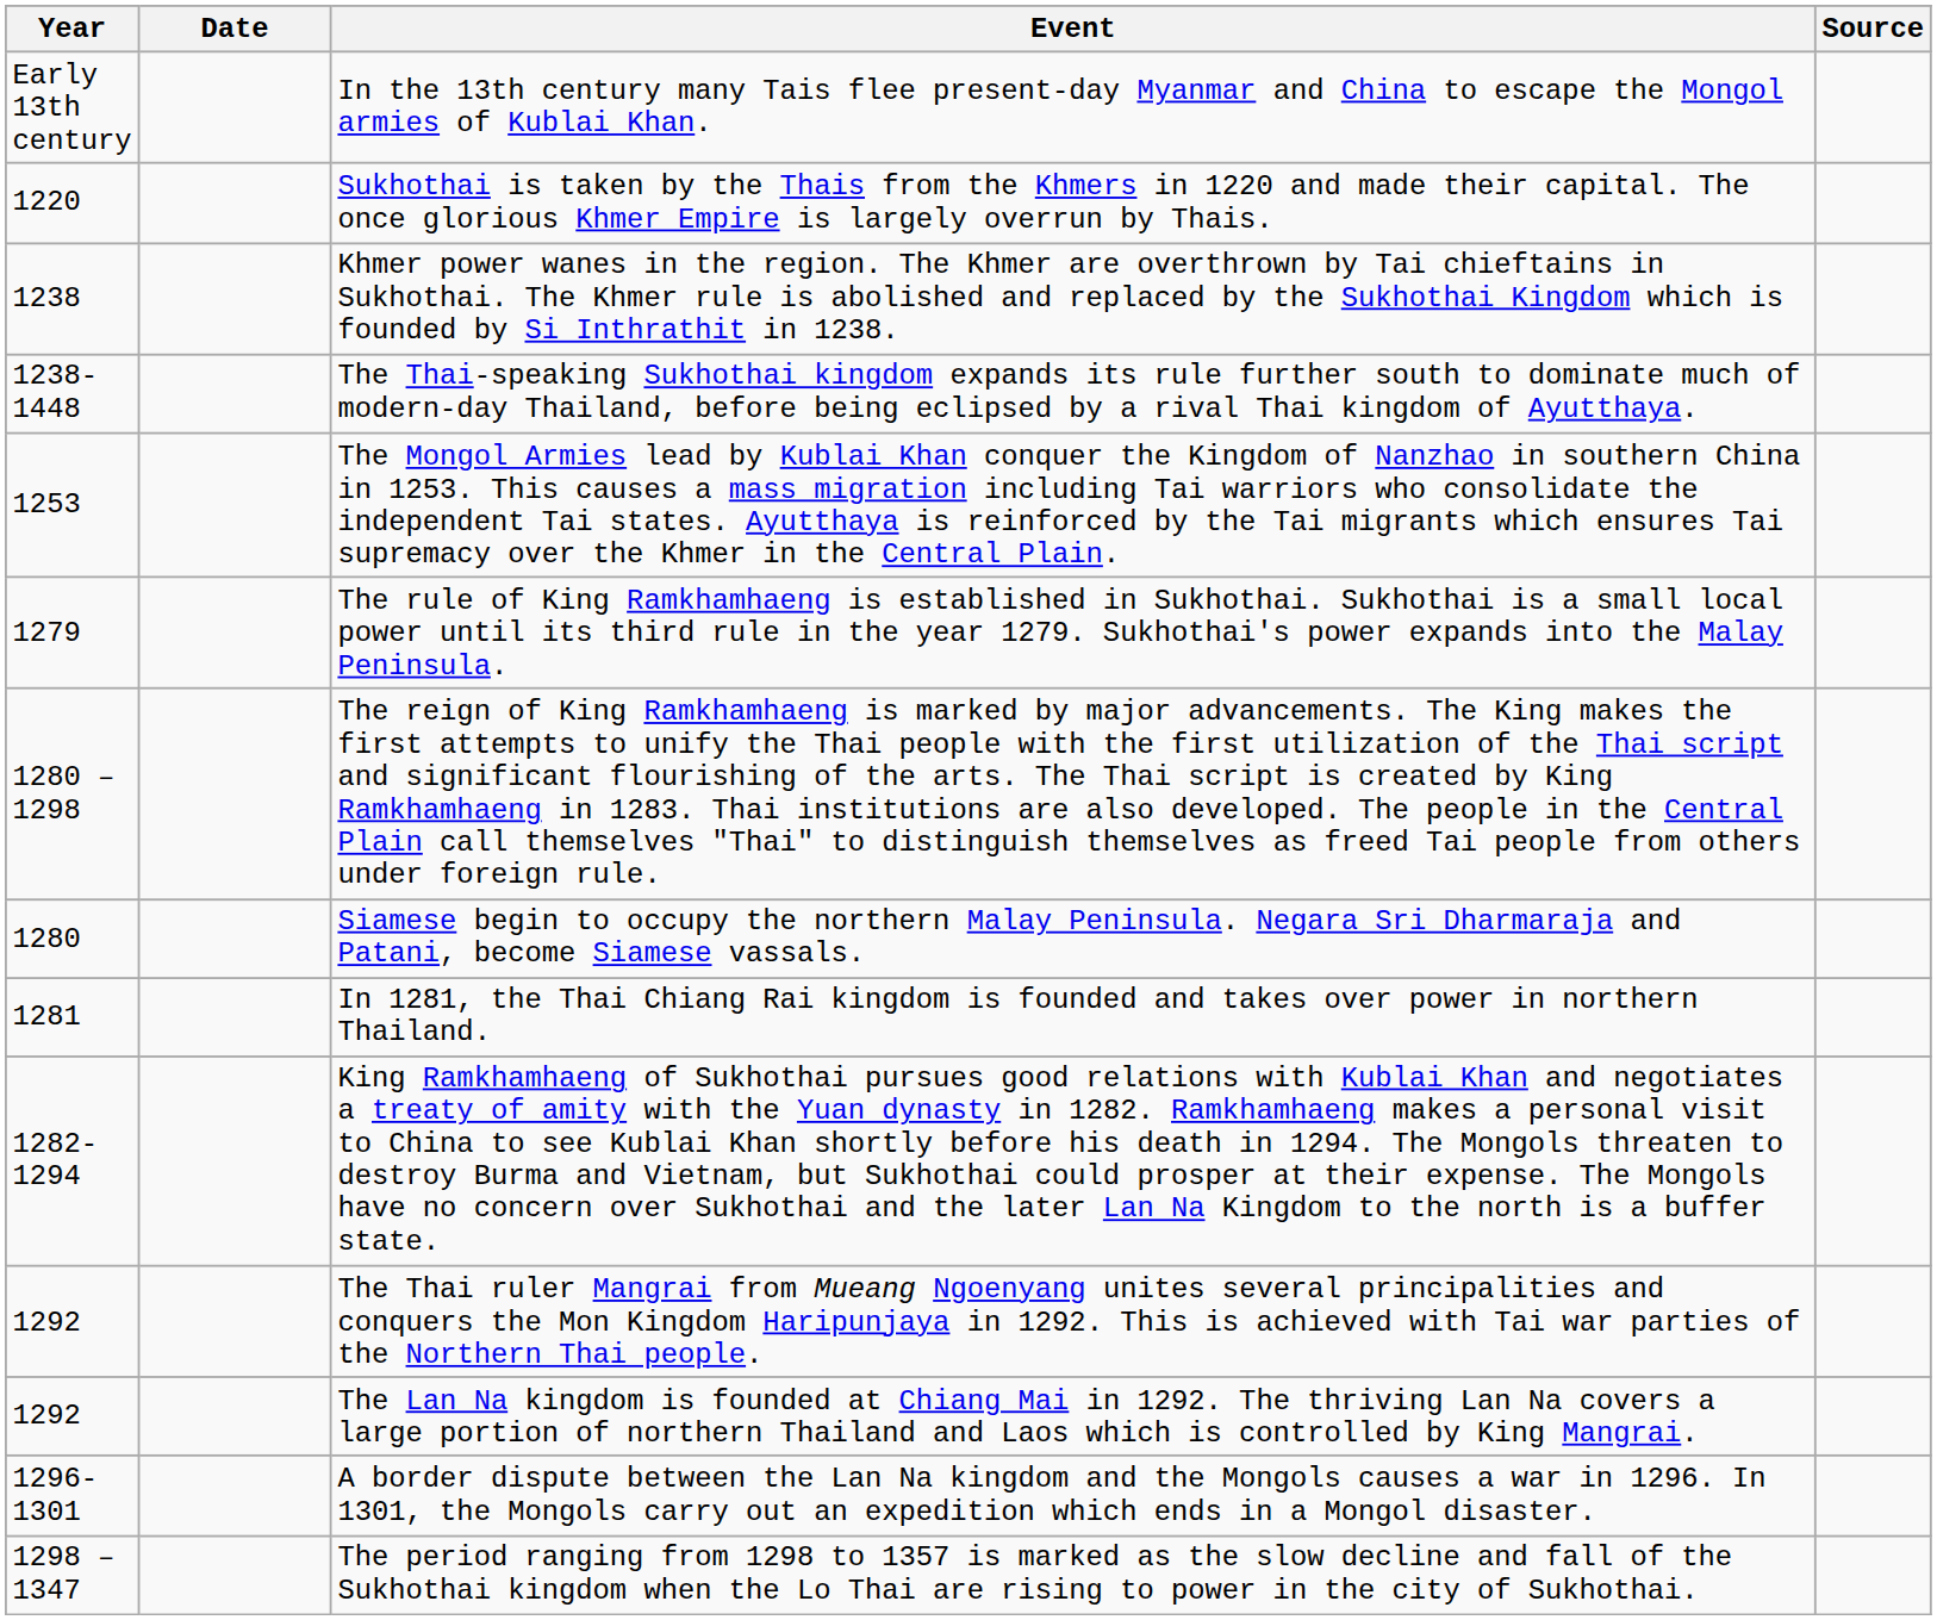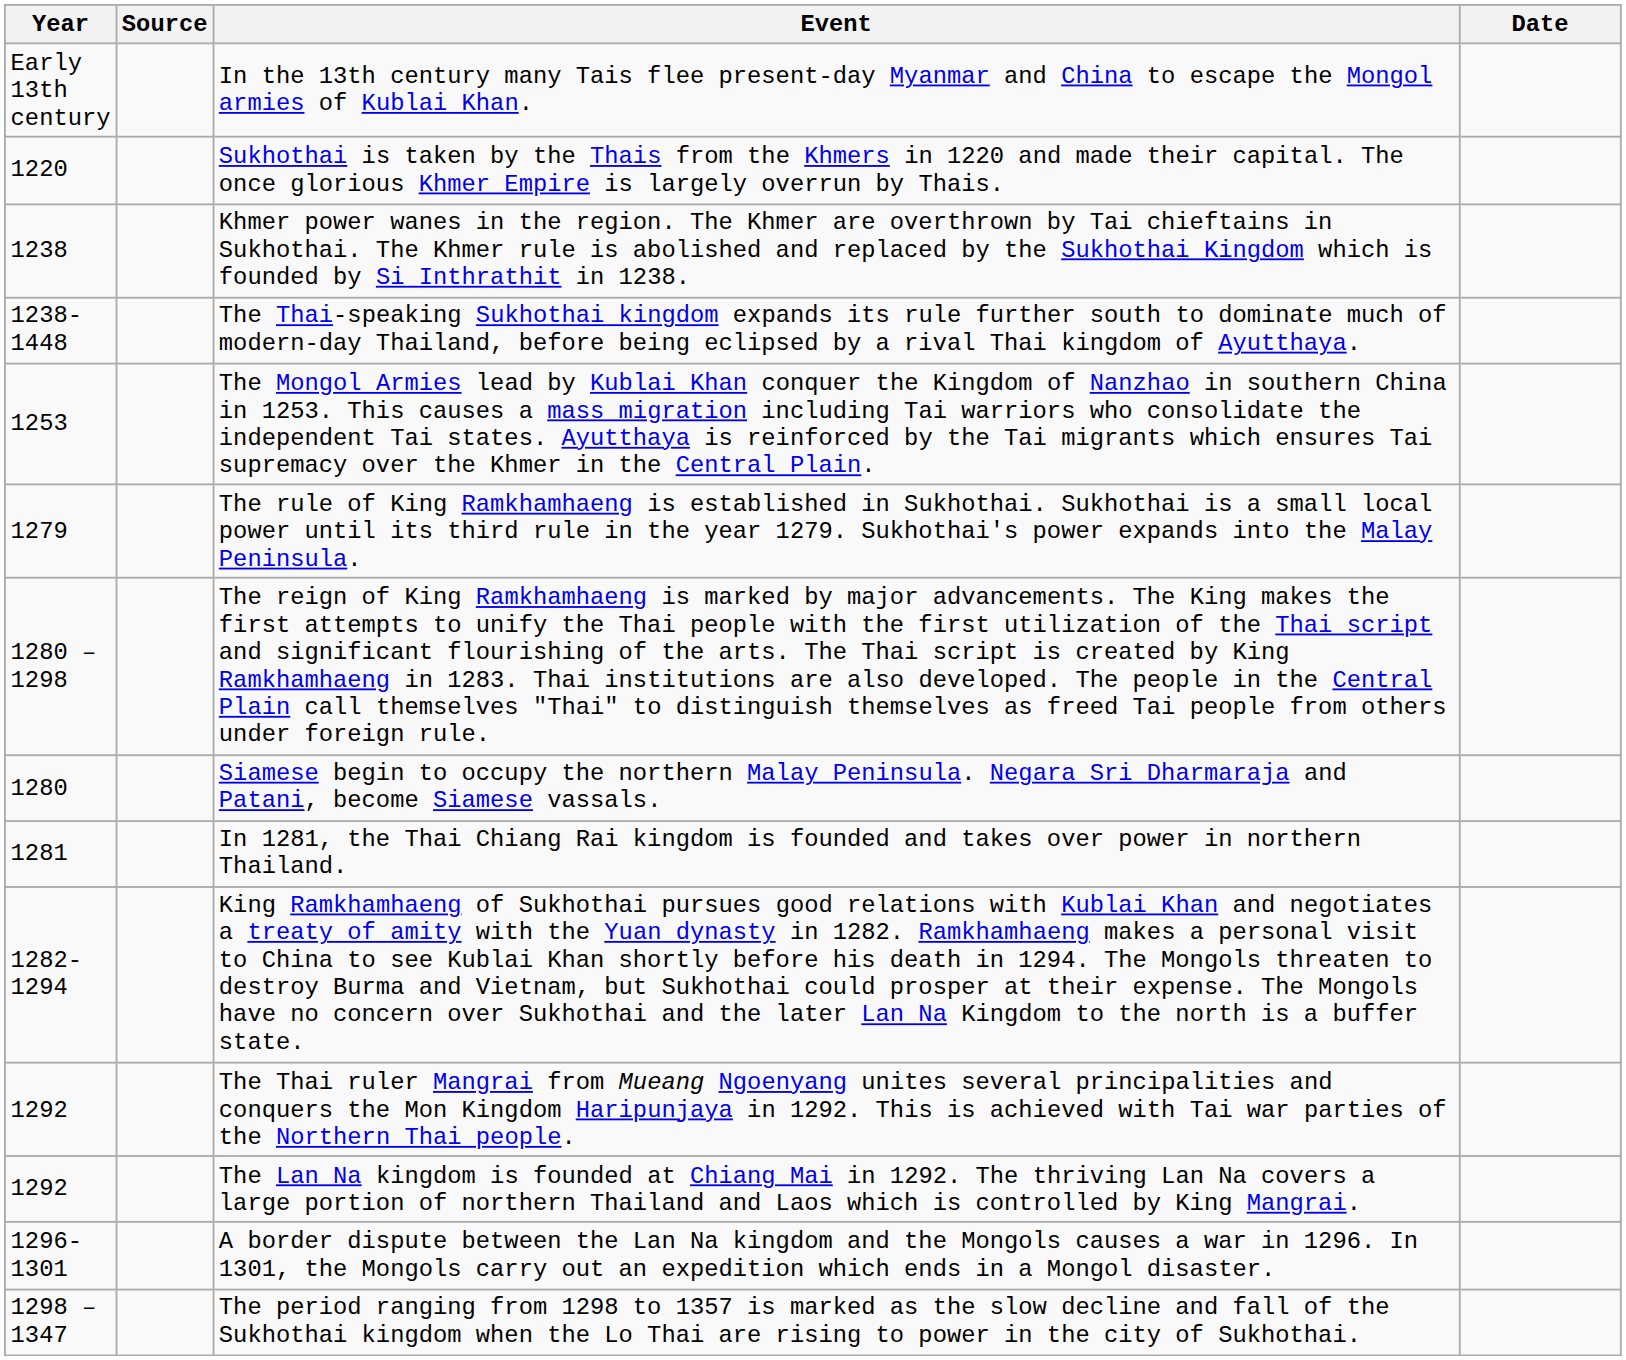columns swapped: Date <-> Source
